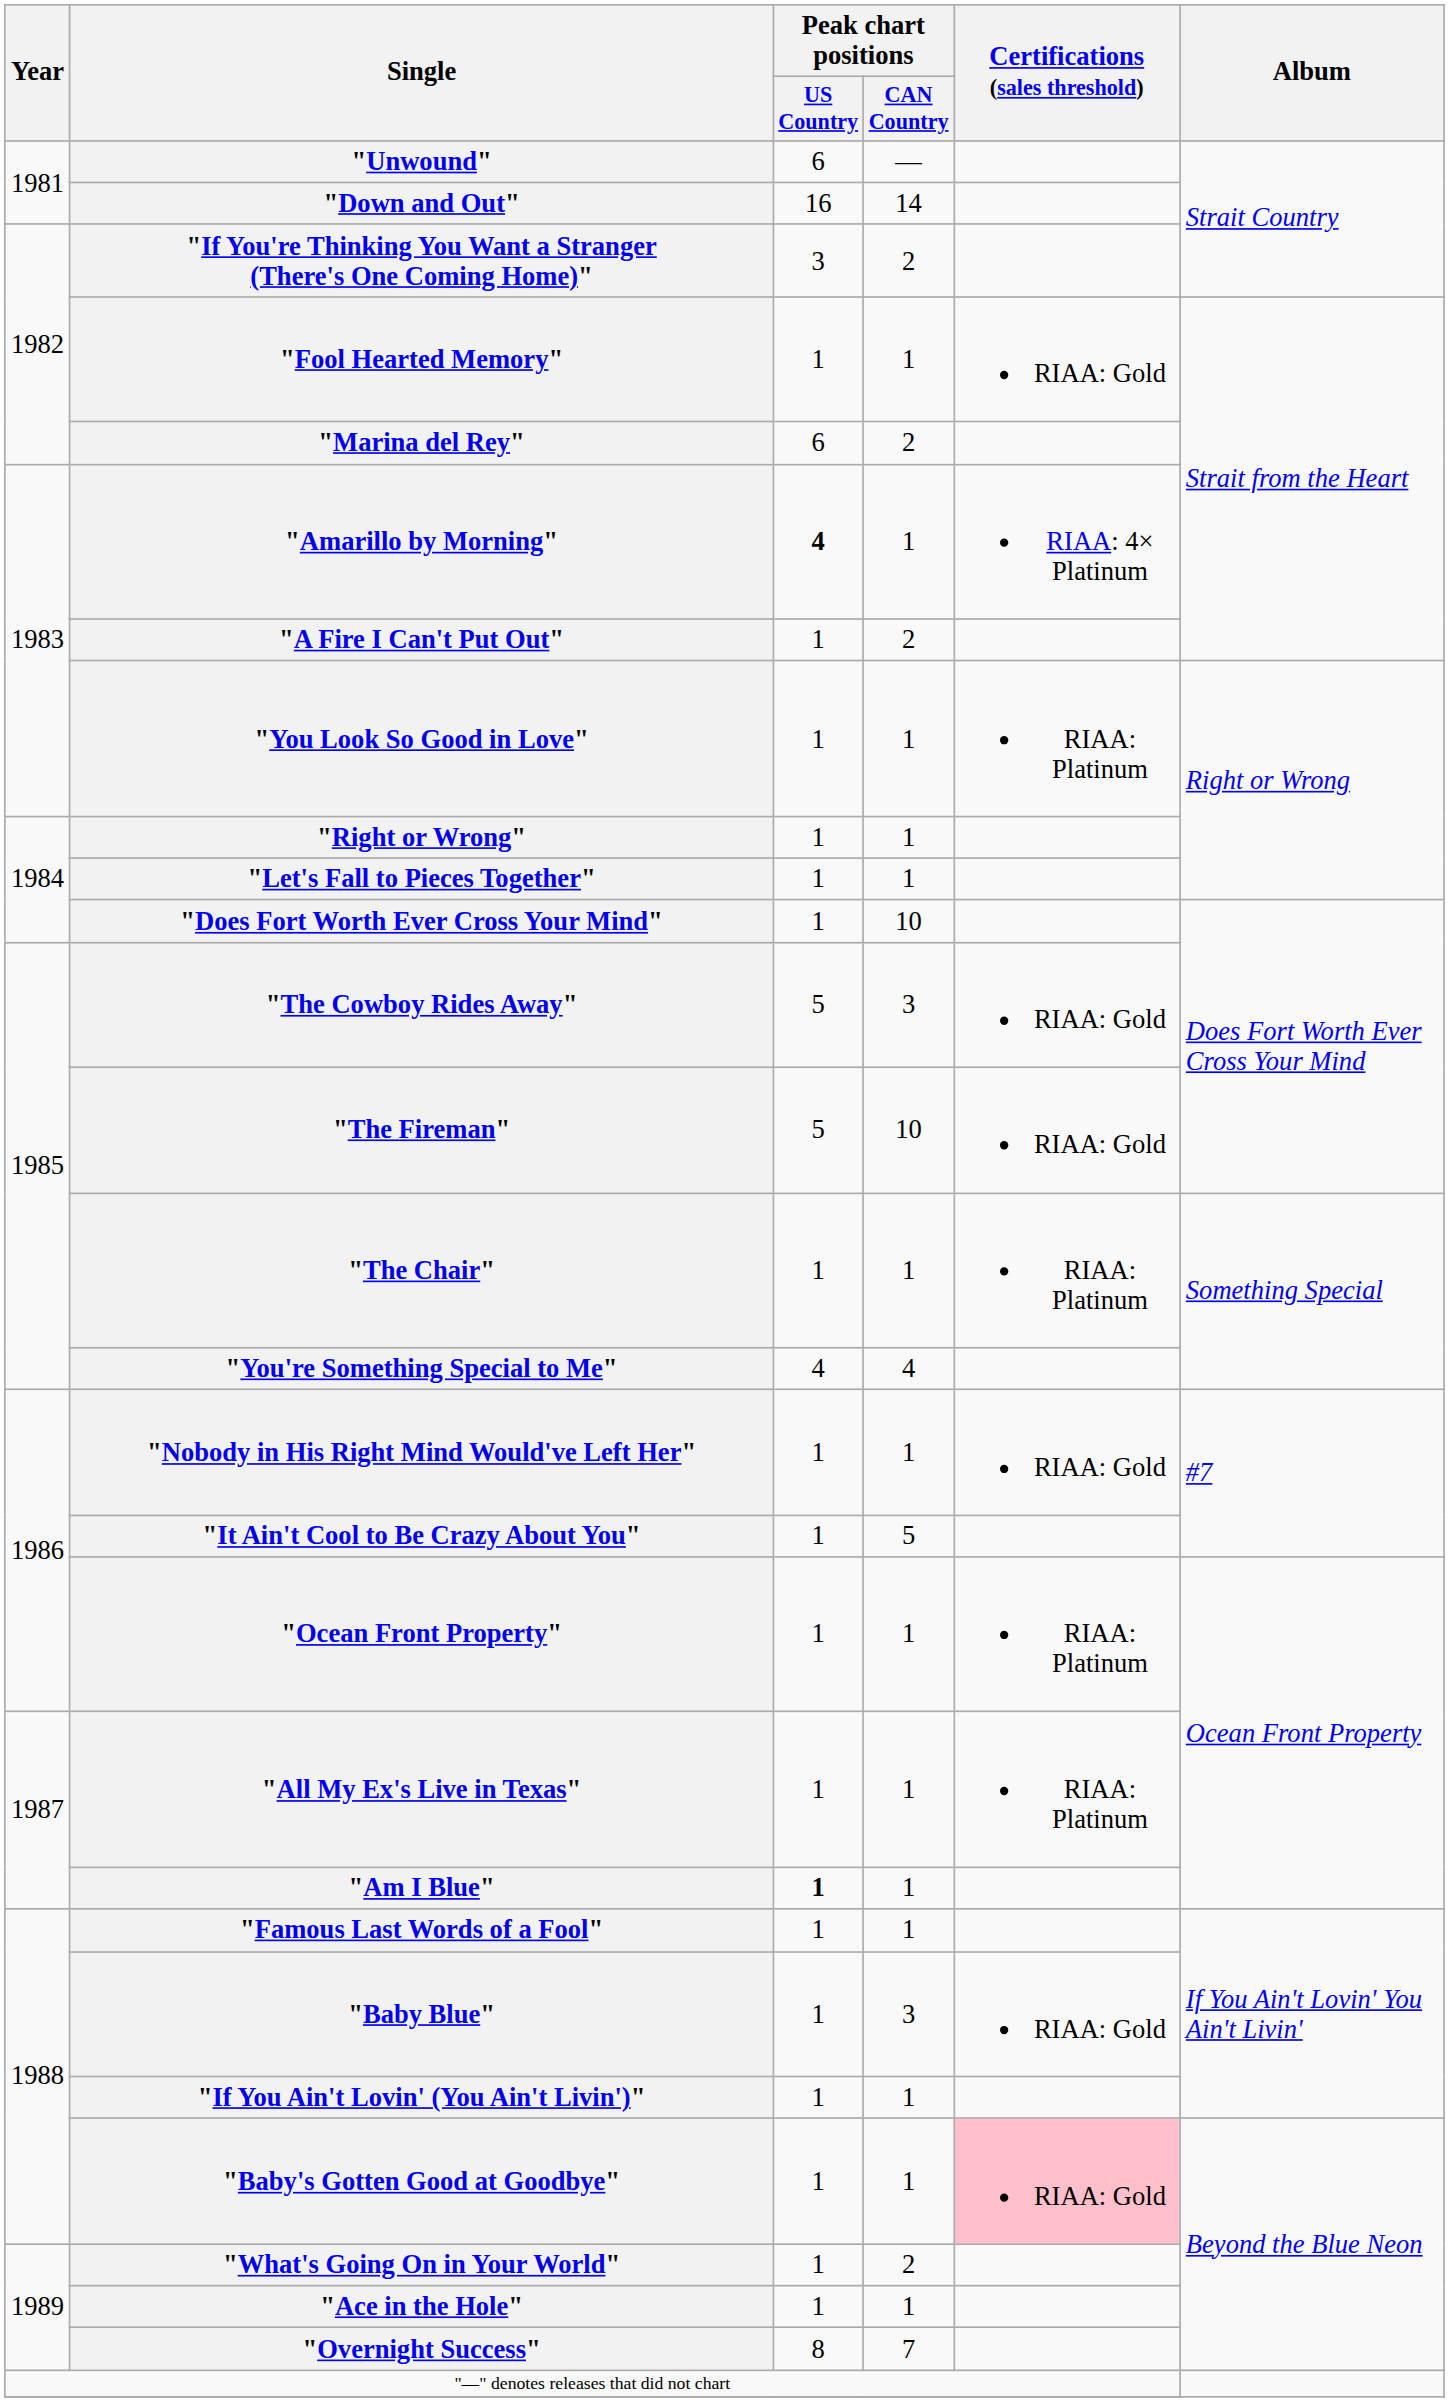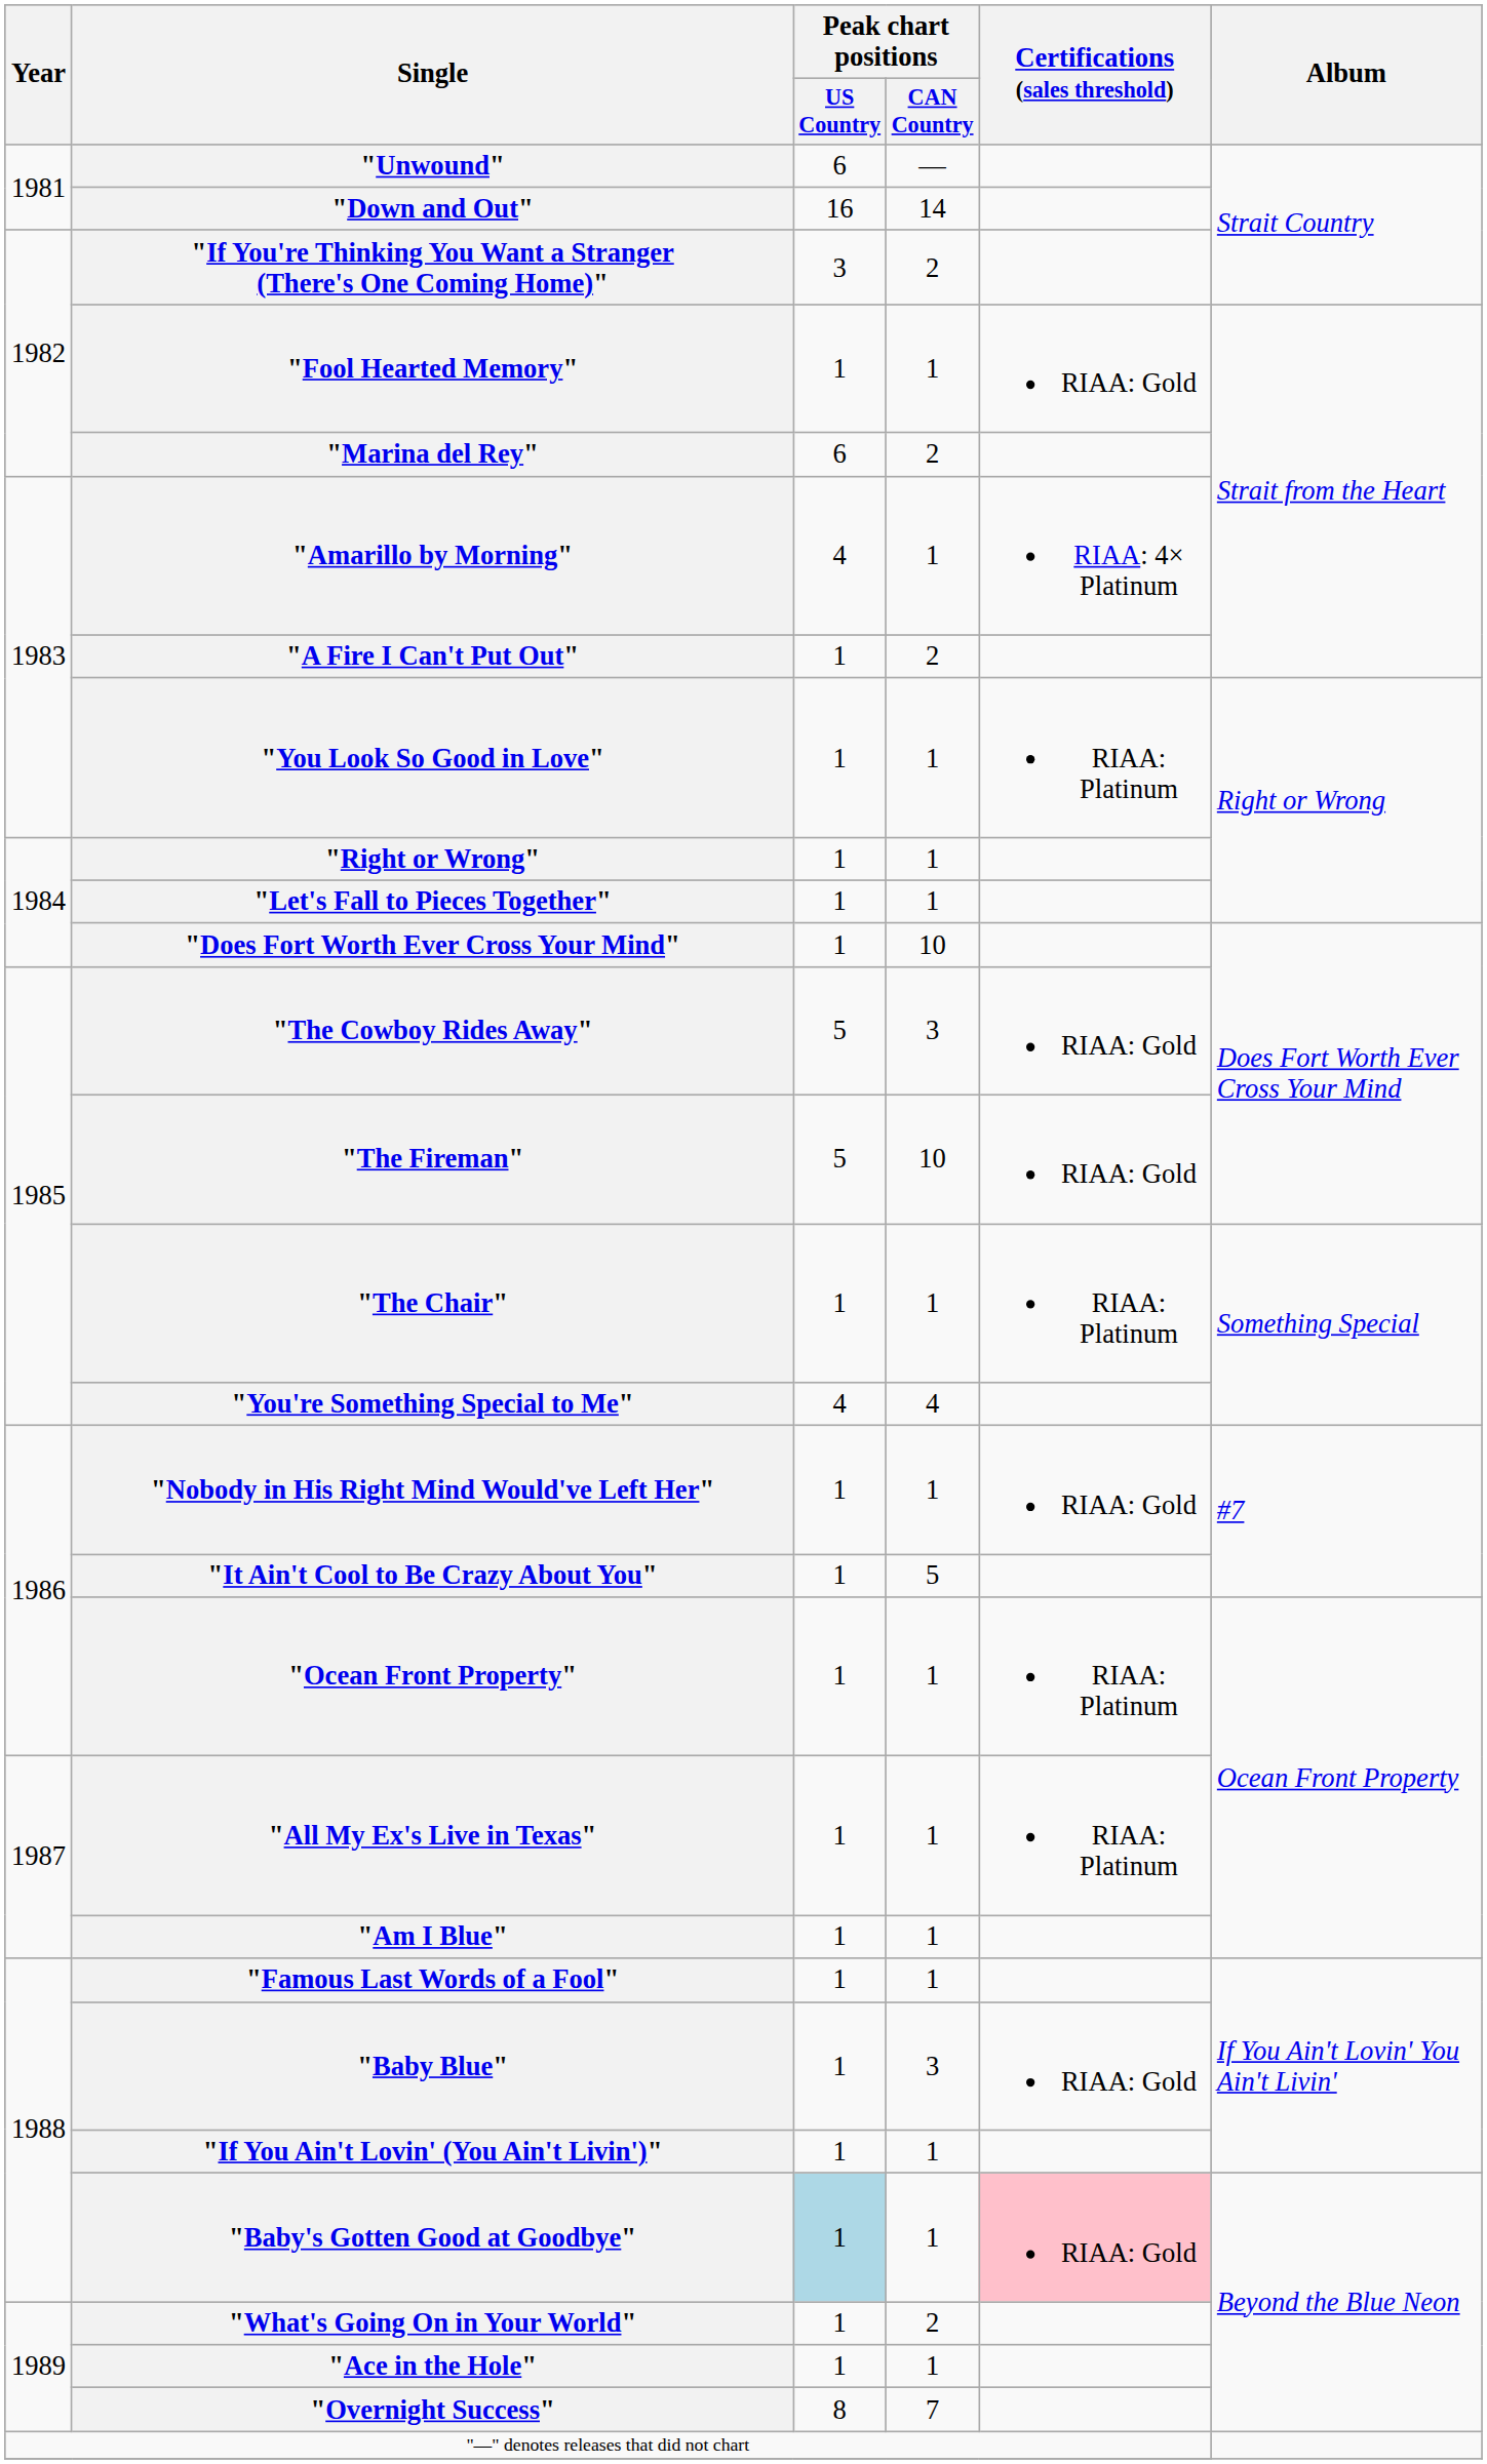"Amarillo by Morning" | Peak chart positions / US Country: bold -> normal
"Am I Blue" | Peak chart positions / US Country: bold -> normal
"Baby's Gotten Good at Goodbye" | Peak chart positions / US Country: no background -> lightblue background
